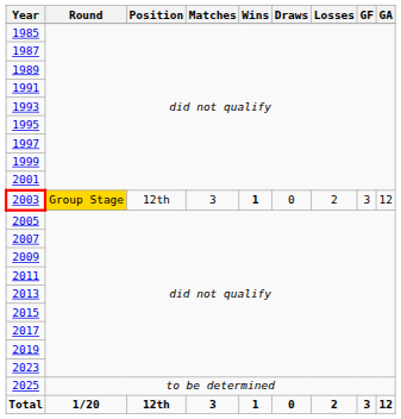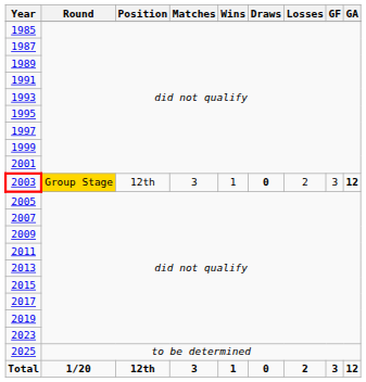2003 | Wins: bold -> normal
2003 | Draws: normal -> bold
2003 | GA: normal -> bold
